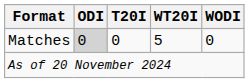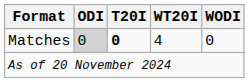Matches | T20I: normal -> bold
Matches | WT20I: 5 -> 4
